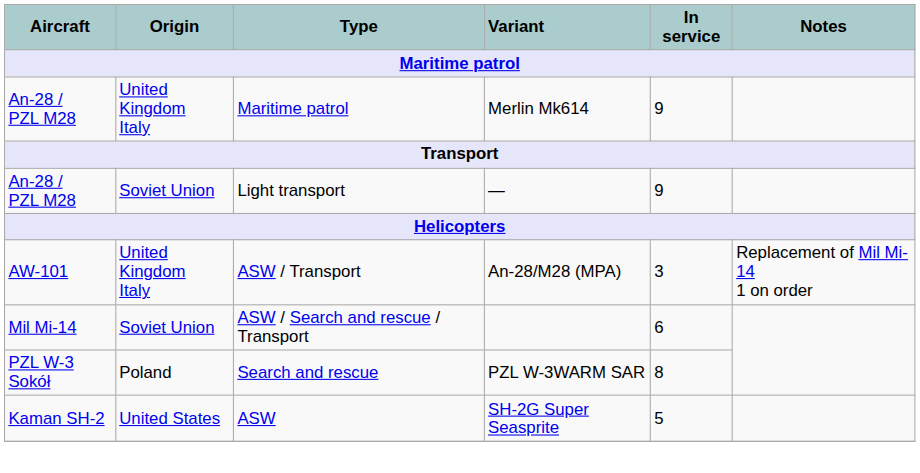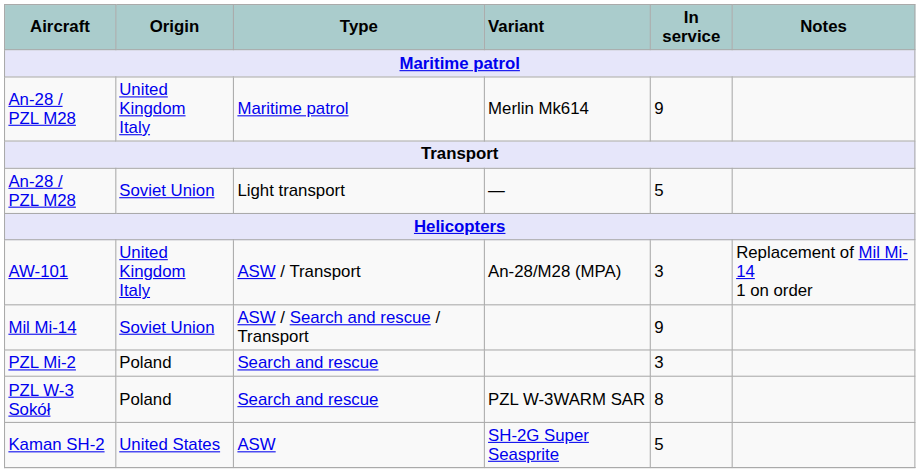An-28 / PZL M28 / Light transport | In service: 9 -> 5
Mil Mi-14 | In service: 6 -> 9
+ row: PZL Mi-2 | Poland | Search and rescue | 3
